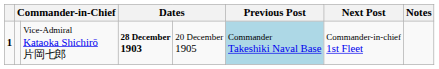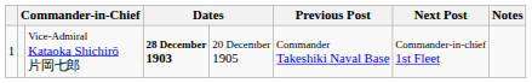Vice-Admiral Kataoka Shichirō 片岡七郎 | column 1: bold -> normal
Vice-Admiral Kataoka Shichirō 片岡七郎 | Previous Post: lightblue background -> no background
